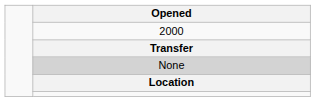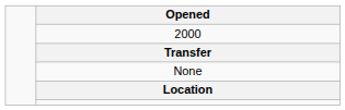None | Opened: lightgrey background -> no background
